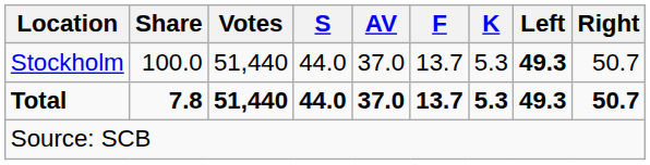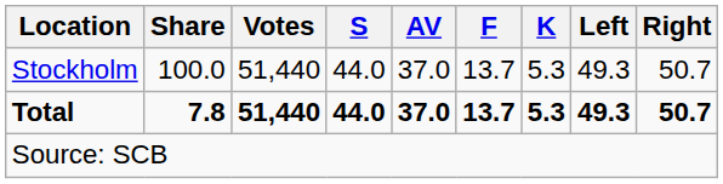Stockholm | Left: bold -> normal
